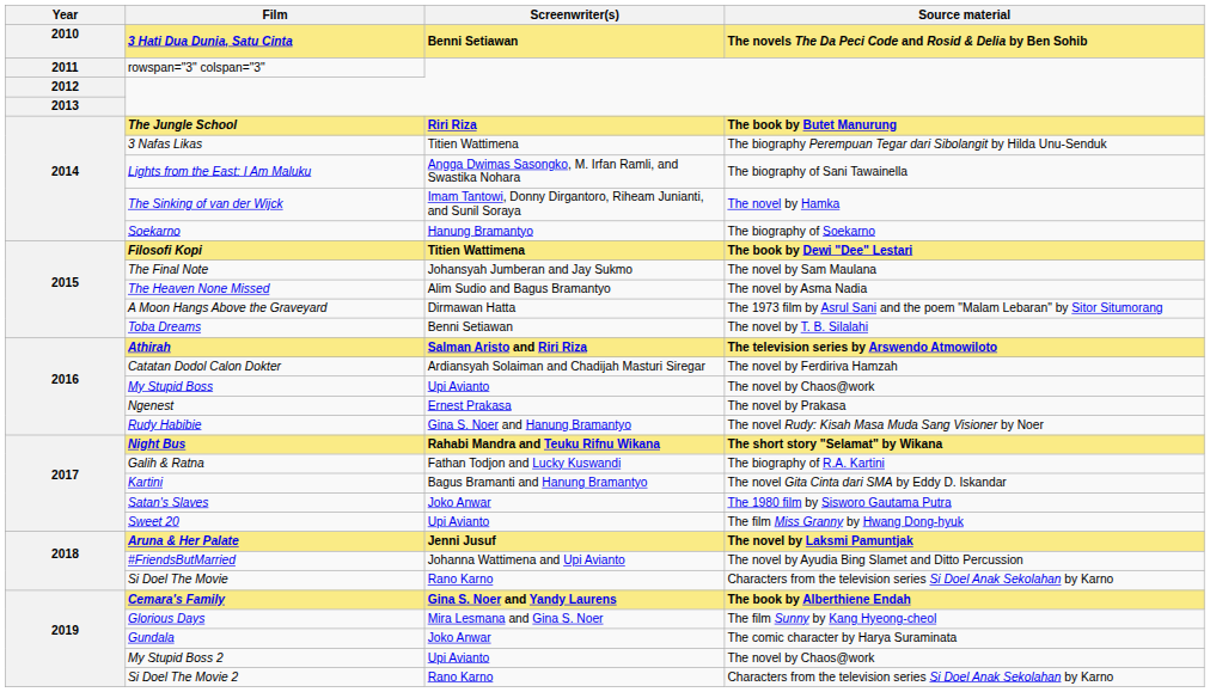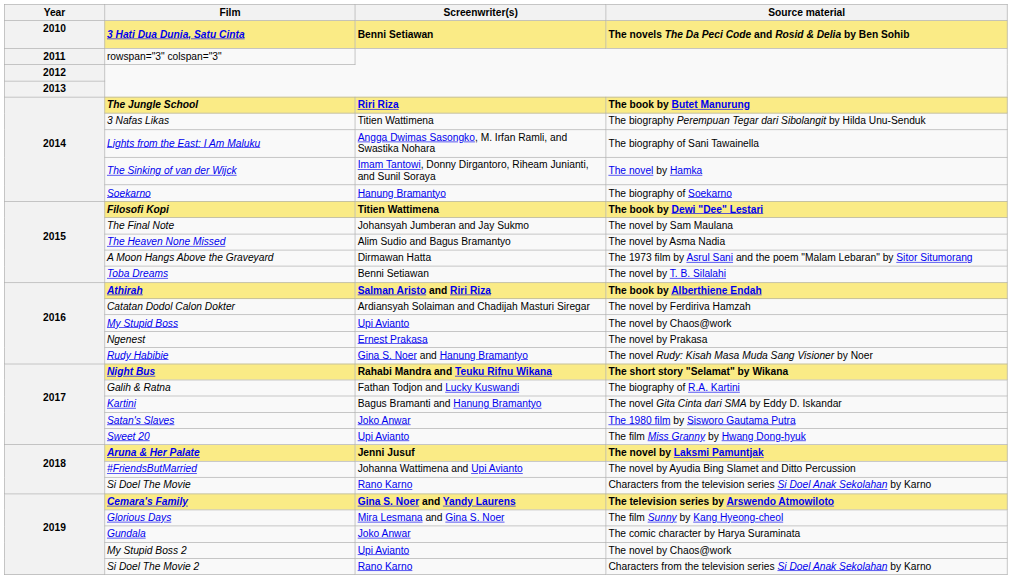Athirah | Source material: The television series by Arswendo Atmowiloto -> The book by Alberthiene Endah
Cemara's Family | Source material: The book by Alberthiene Endah -> The television series by Arswendo Atmowiloto
